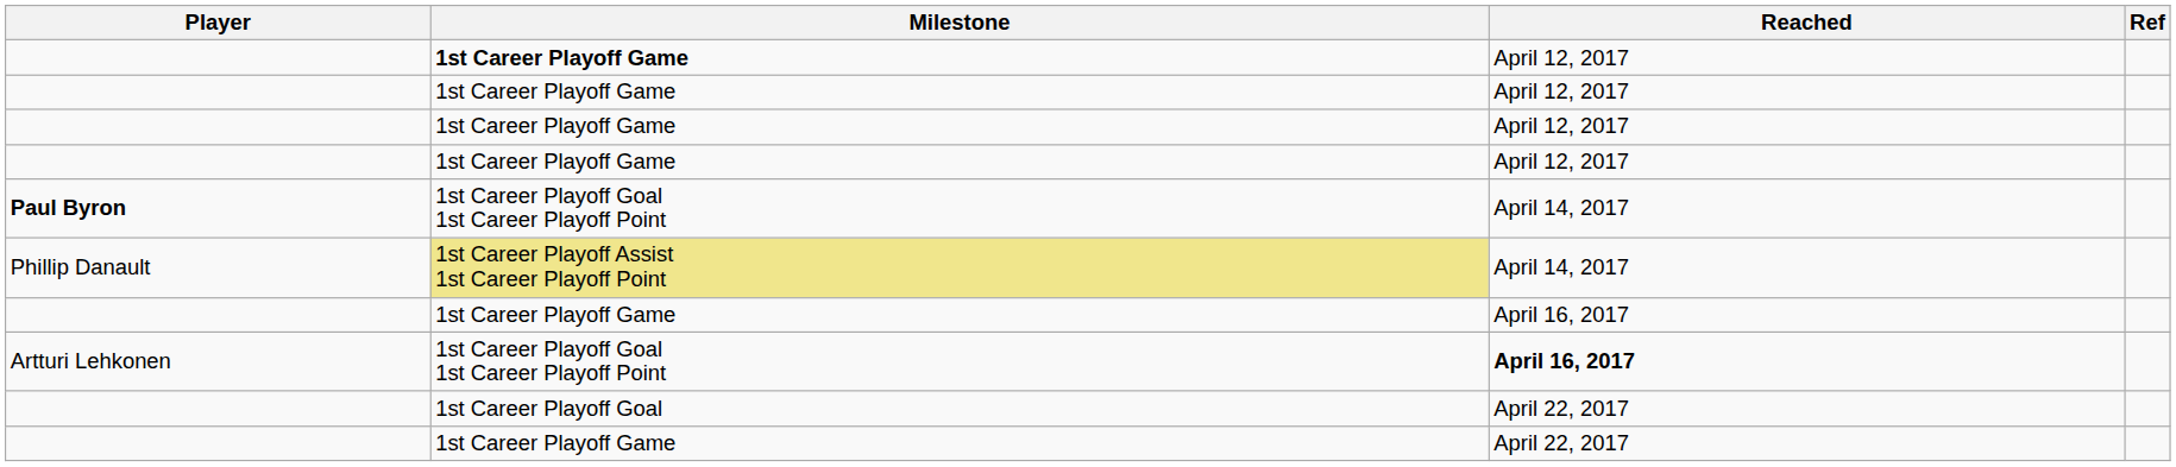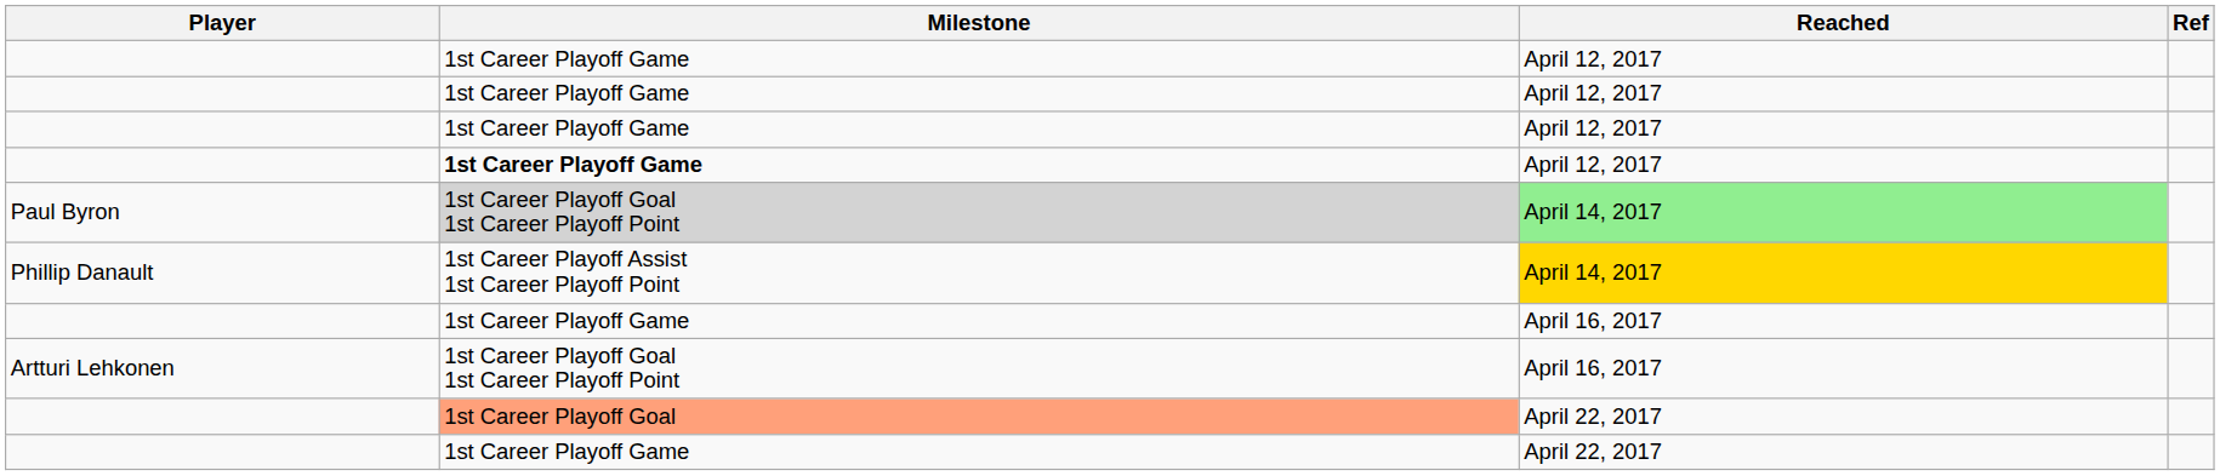row 2 | Milestone: bold -> normal
row 5 | Milestone: normal -> bold
row 6 | Player: bold -> normal
row 6 | Milestone: no background -> lightgrey background
row 6 | Reached: no background -> lightgreen background
row 7 | Milestone: khaki background -> no background
row 7 | Reached: no background -> gold background
row 9 | Reached: bold -> normal
row 10 | Milestone: no background -> lightsalmon background
